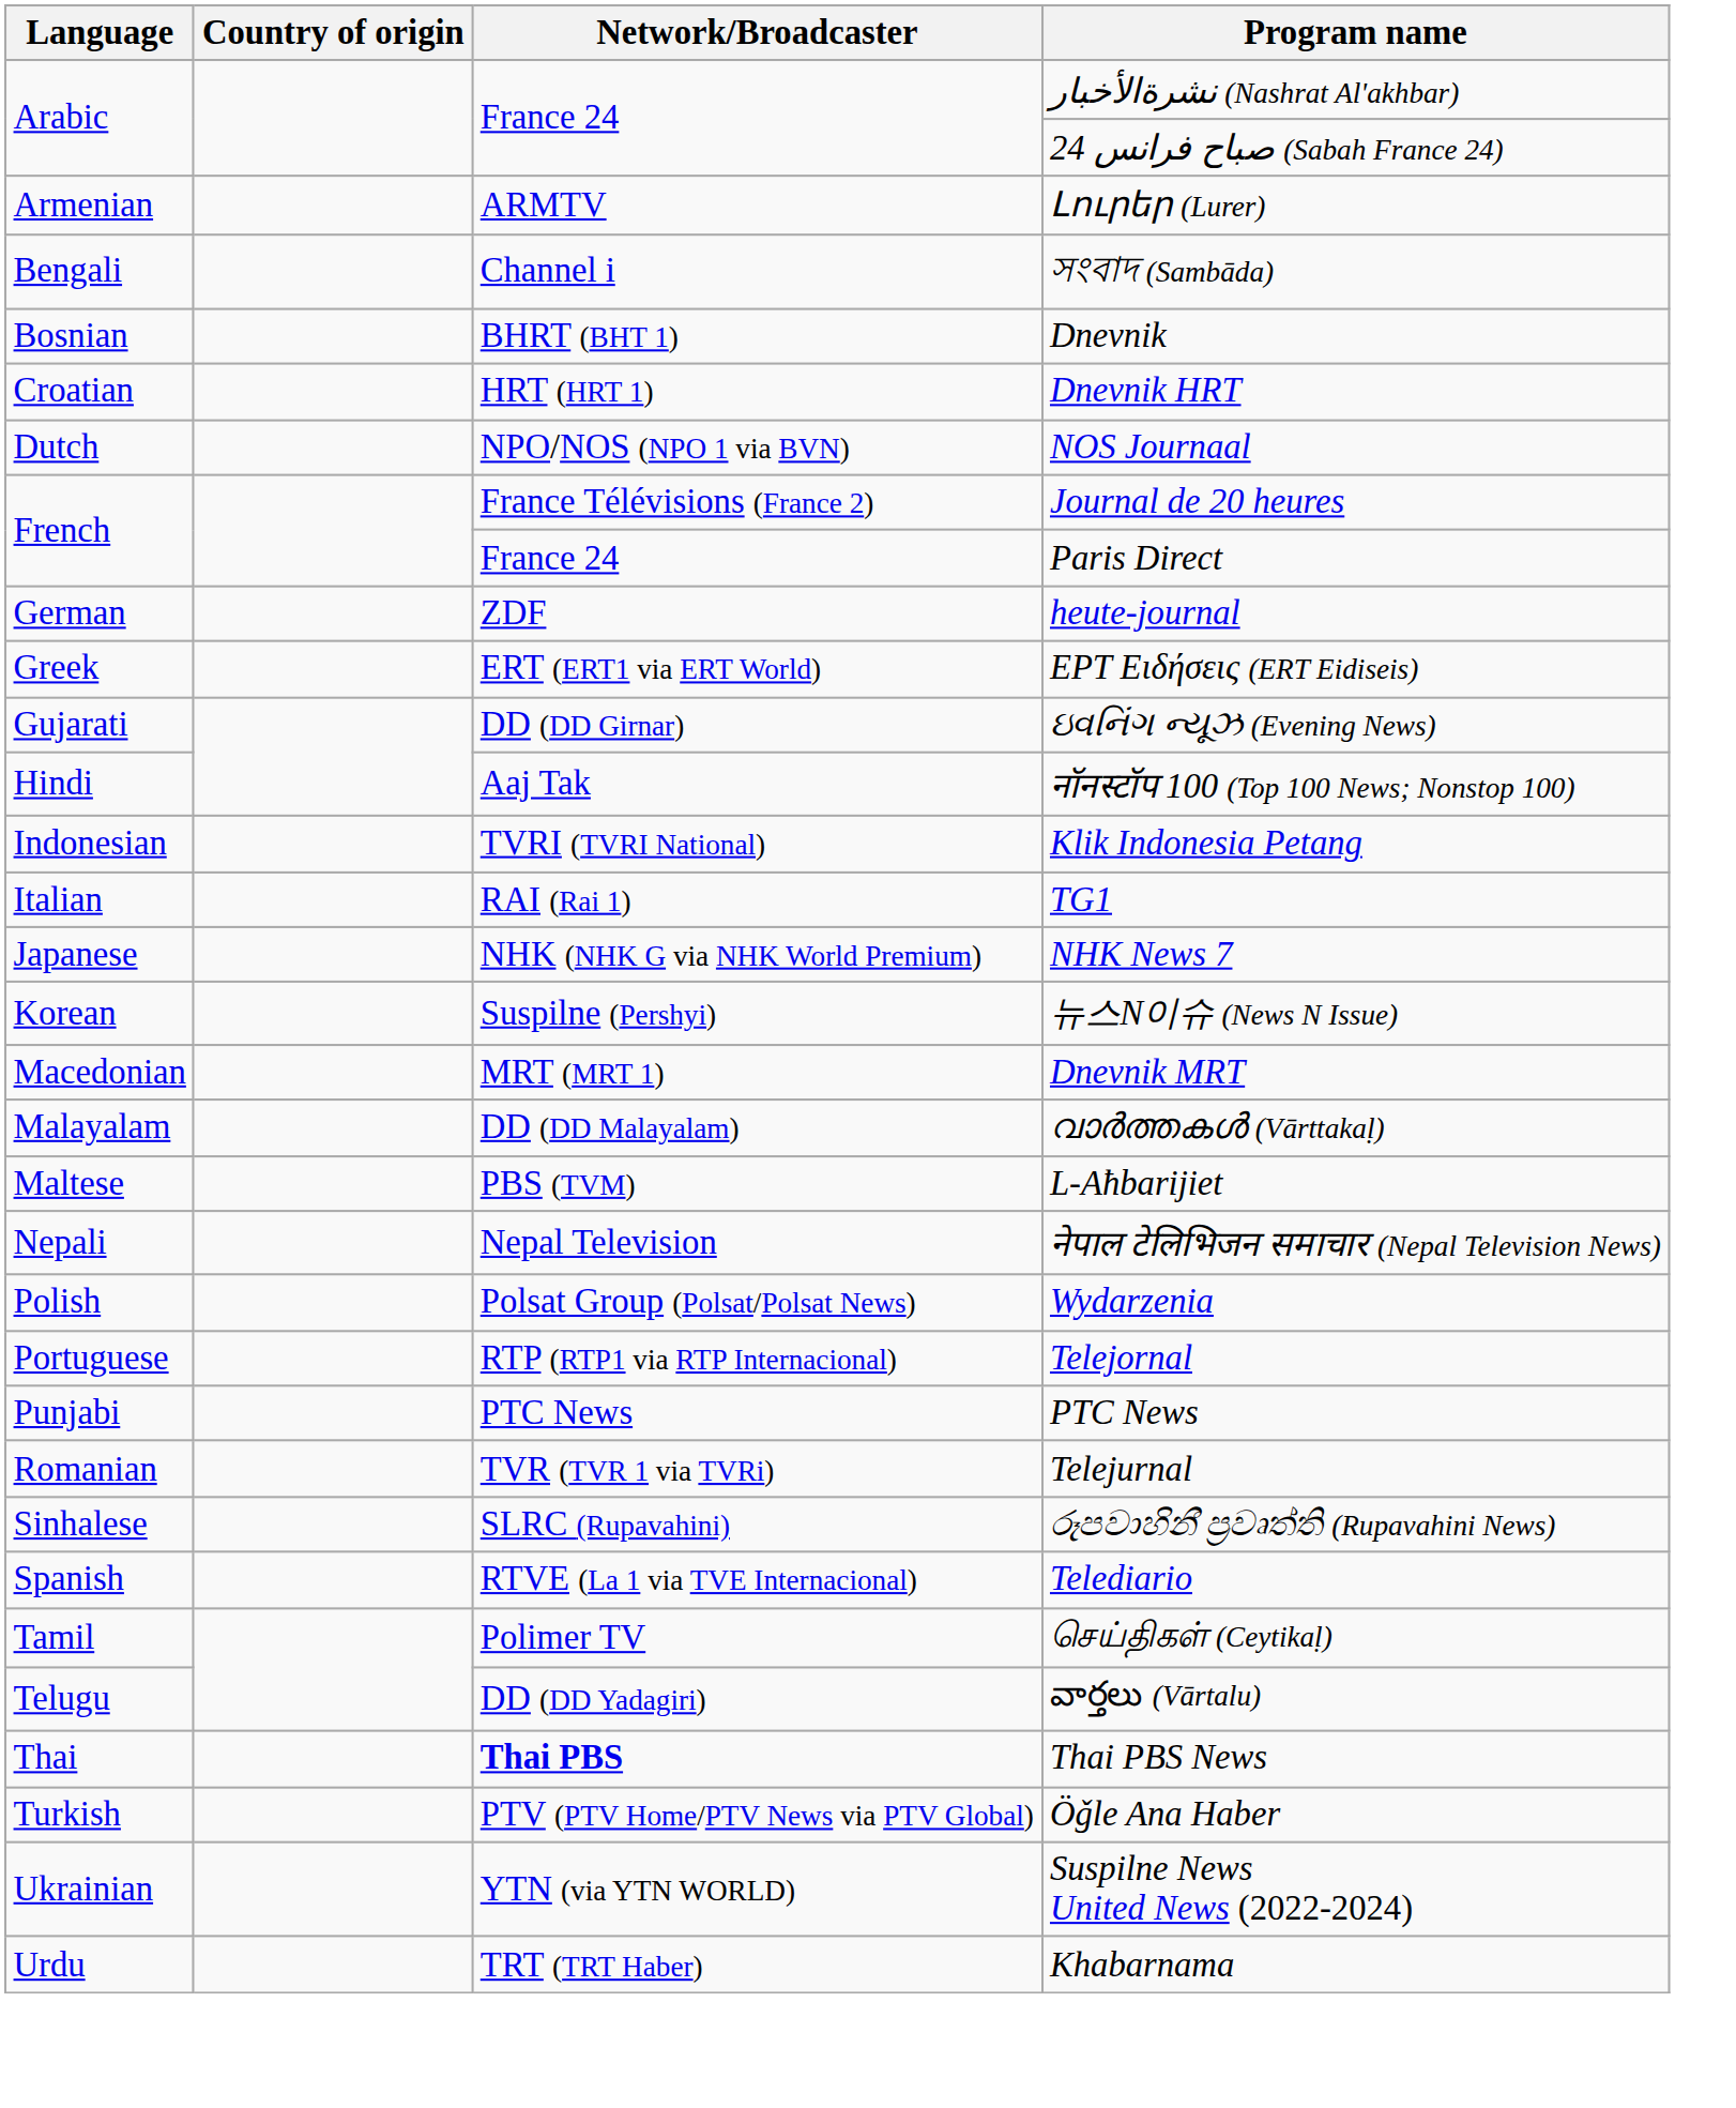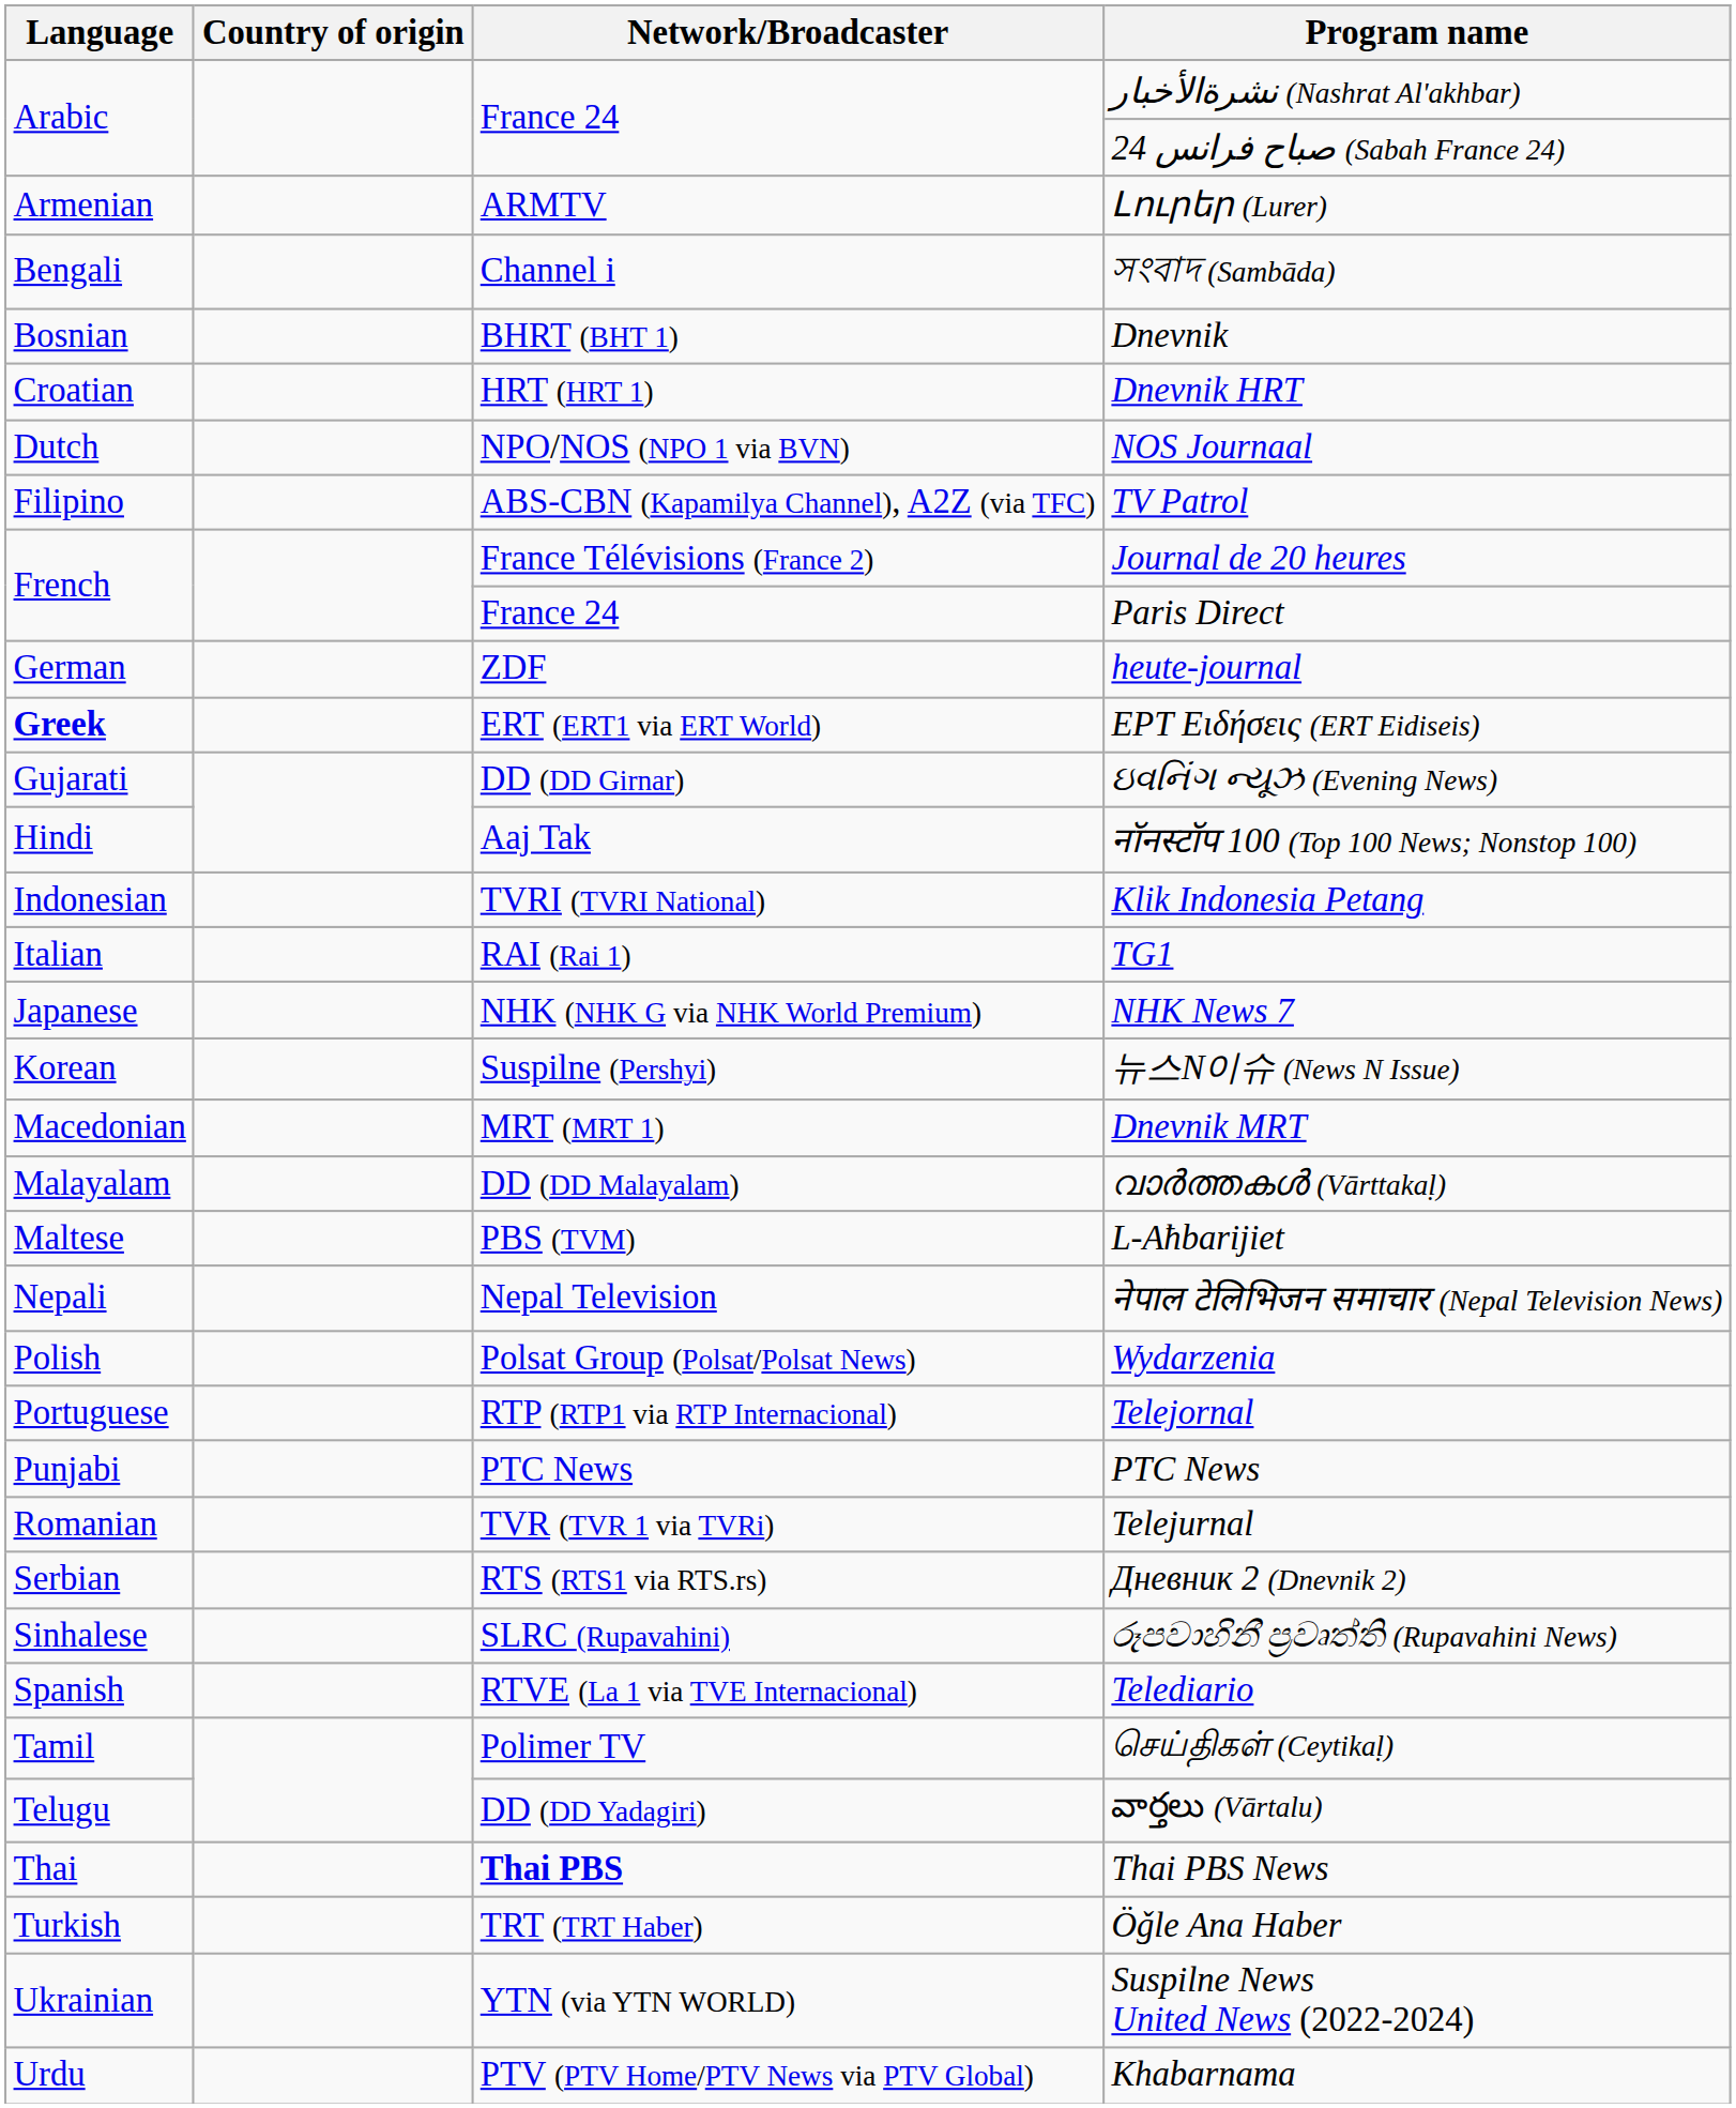+ row: Filipino | ABS-CBN (Kapamilya Channel), A2Z (via TFC) | TV Patrol
ΕΡΤ Ειδήσεις (ERT Eidiseis) | Language: normal -> bold
+ row: Serbian | RTS (RTS1 via RTS.rs) | Дневник 2 (Dnevnik 2)
Öǧle Ana Haber | Network/Broadcaster: PTV (PTV Home/PTV News via PTV Global) -> TRT (TRT Haber)
Khabarnama | Network/Broadcaster: TRT (TRT Haber) -> PTV (PTV Home/PTV News via PTV Global)
